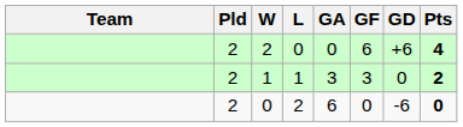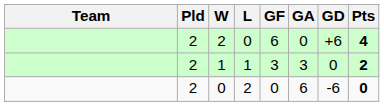columns swapped: GF <-> GA
